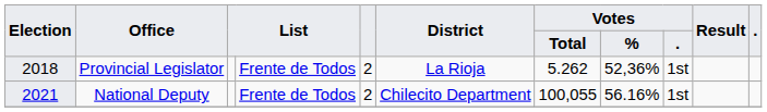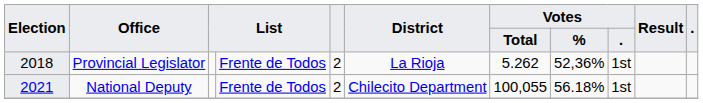National Deputy | Votes / %: 56.16% -> 56.18%
